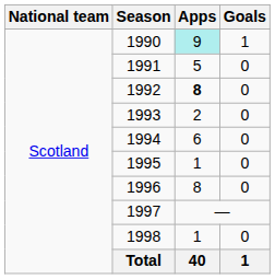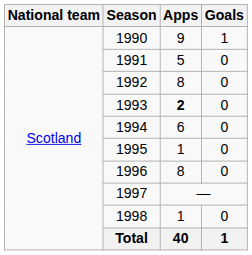1990 | Apps: paleturquoise background -> no background
1992 | Apps: bold -> normal
1993 | Apps: normal -> bold
